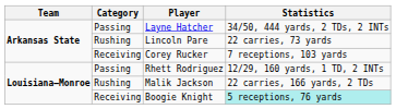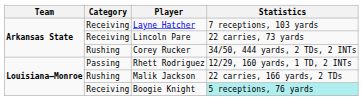Layne Hatcher | Category: Passing -> Receiving
Layne Hatcher | Statistics: 34/50, 444 yards, 2 TDs, 2 INTs -> 7 receptions, 103 yards
Lincoln Pare | Category: Rushing -> Receiving
Corey Rucker | Category: Receiving -> Rushing
Corey Rucker | Statistics: 7 receptions, 103 yards -> 34/50, 444 yards, 2 TDs, 2 INTs
